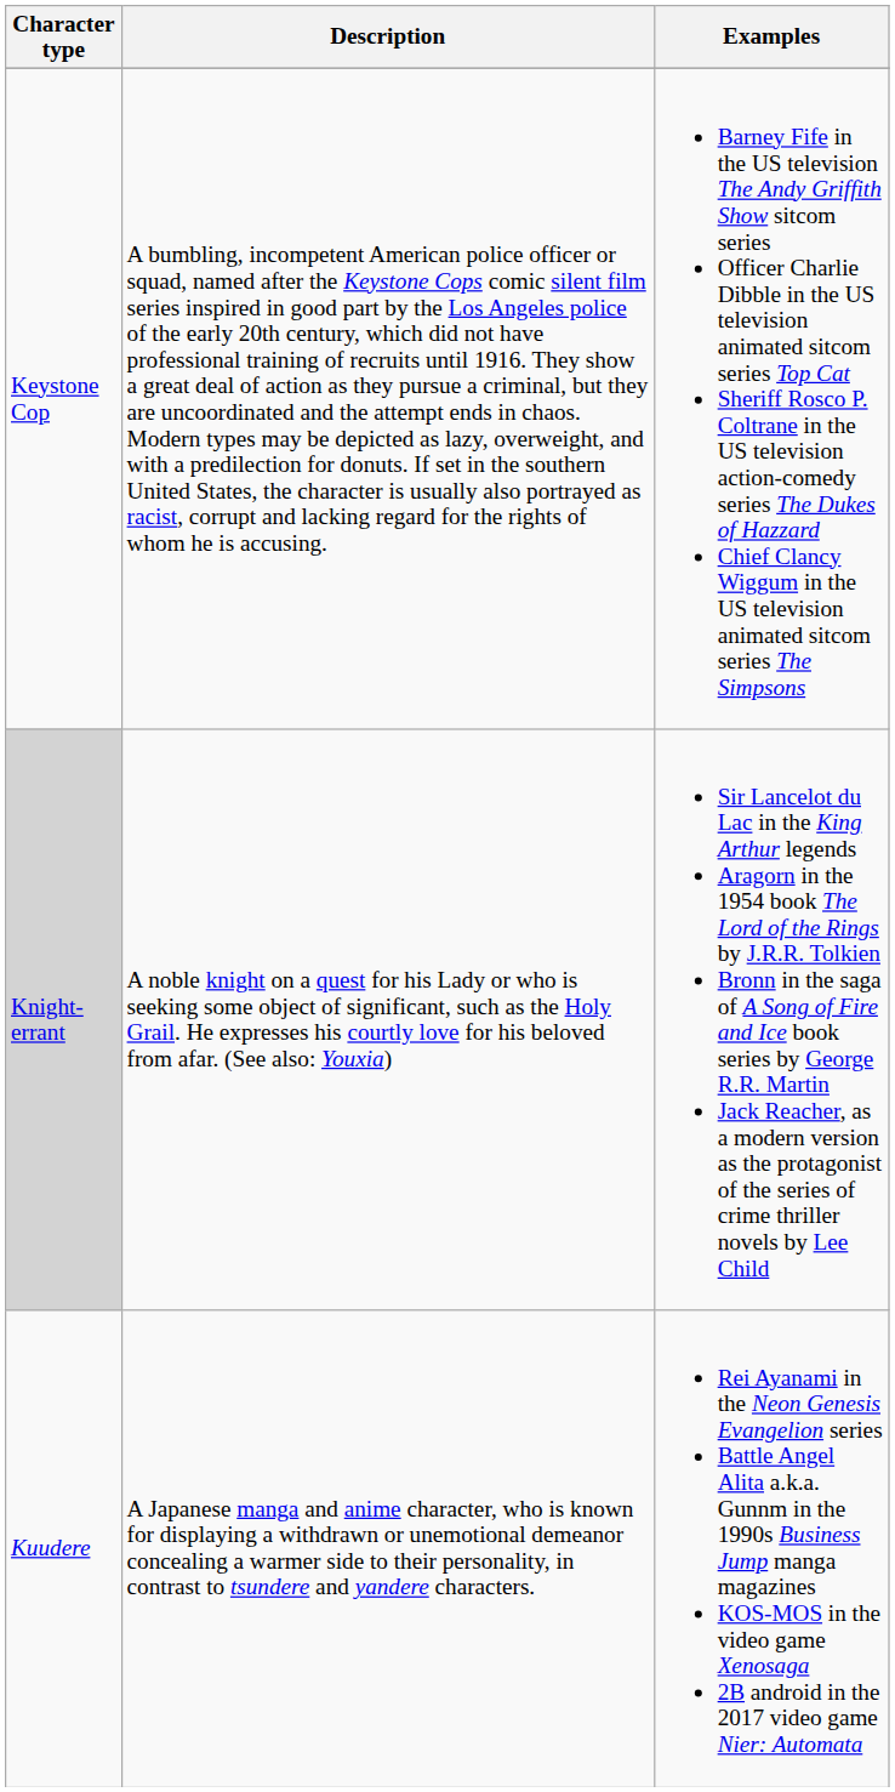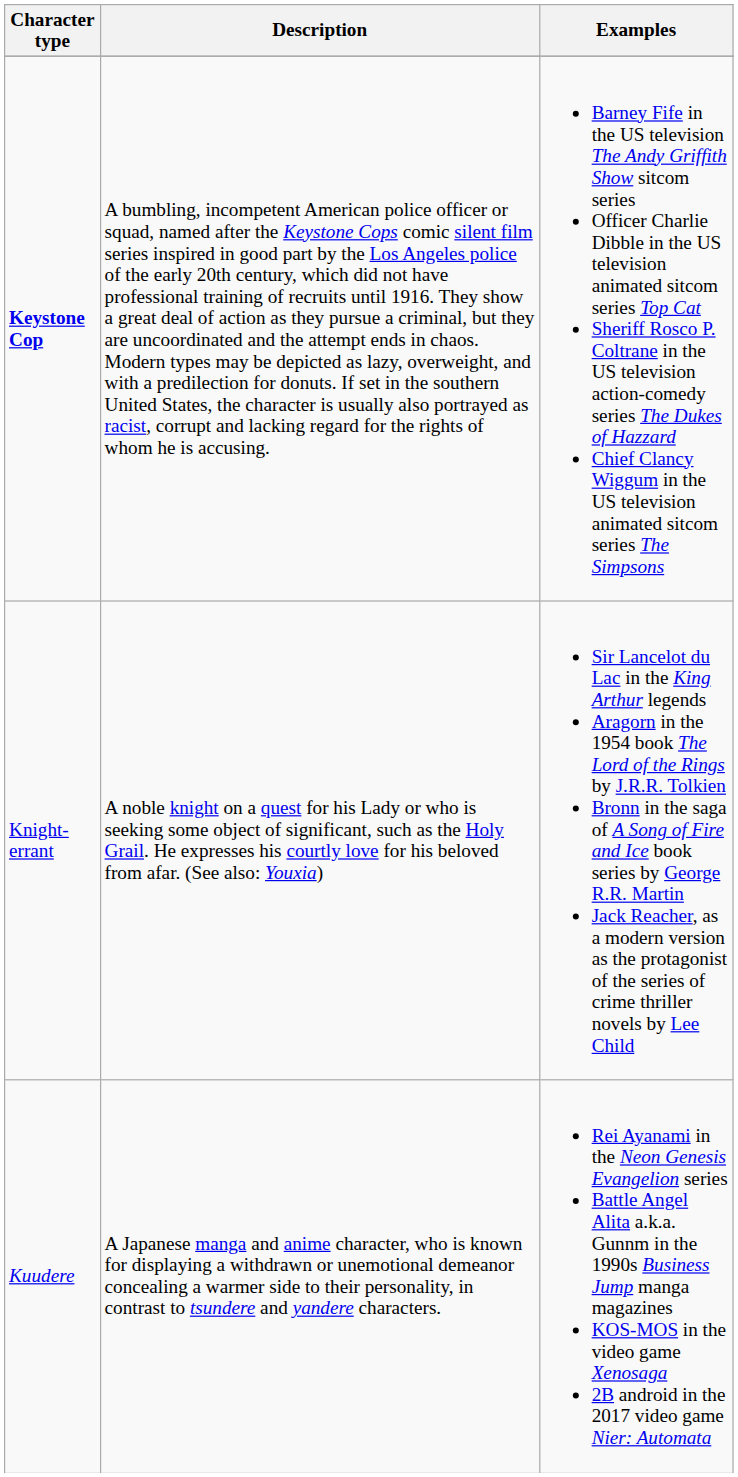Keystone Cop | Character type: normal -> bold
Knight-errant | Character type: lightgrey background -> no background
